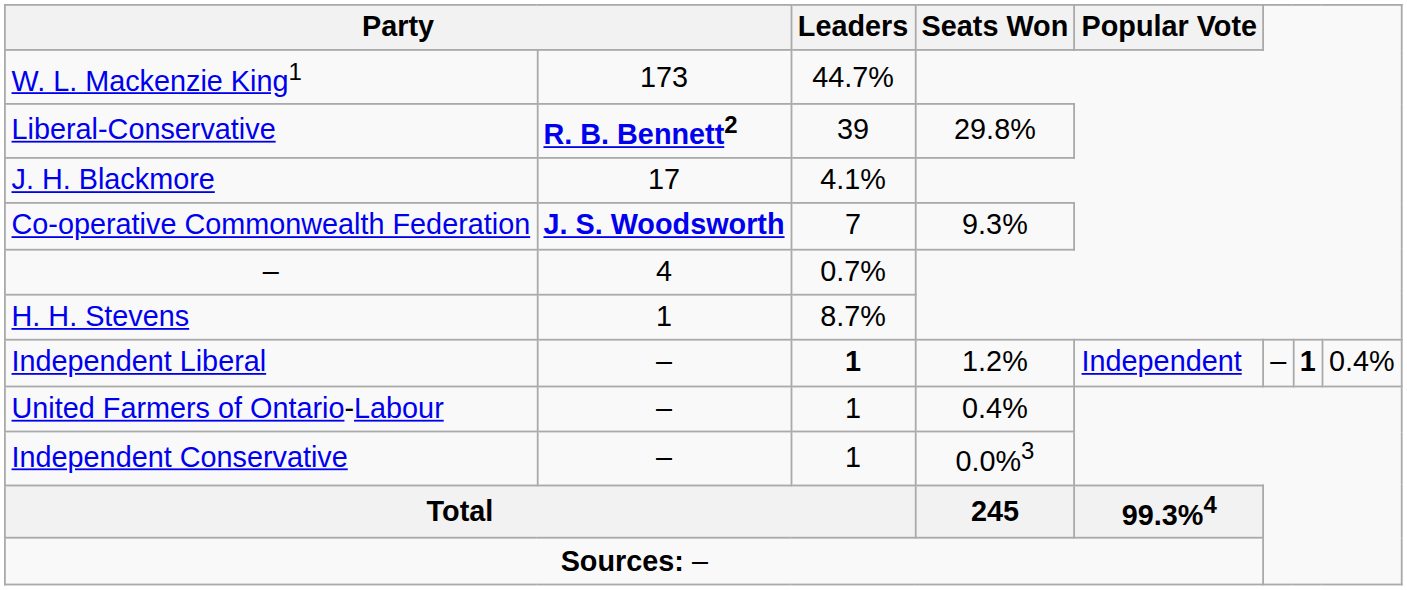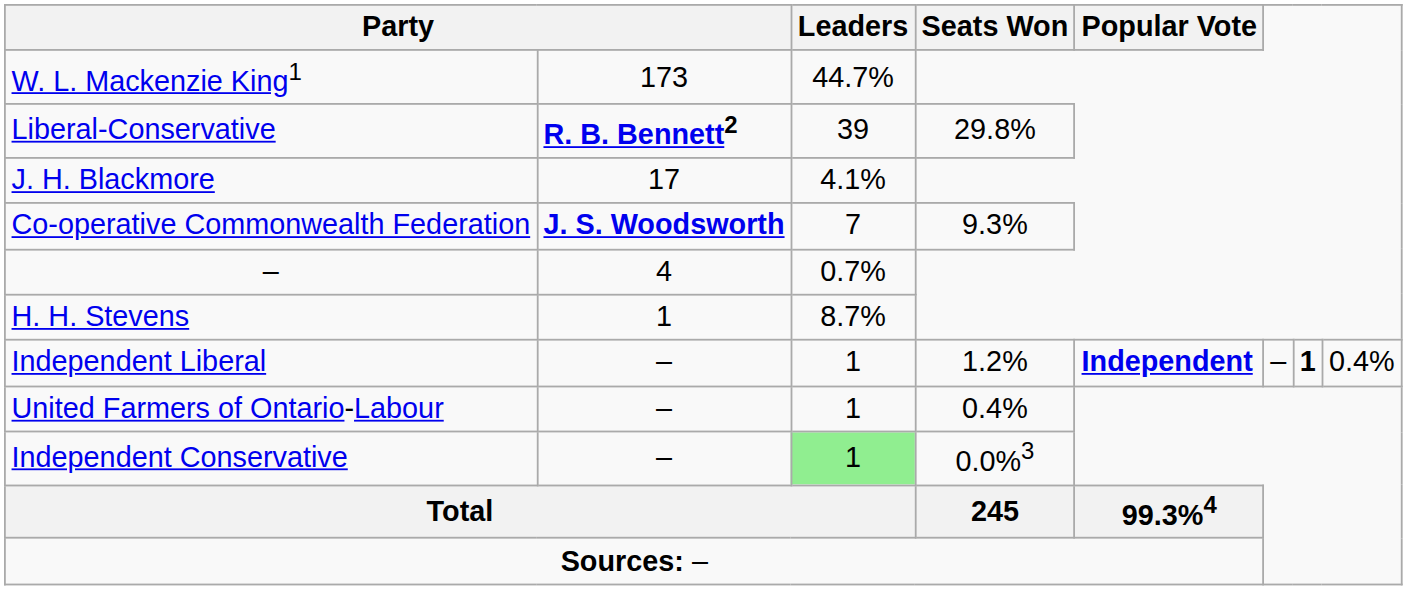Independent Liberal | Leaders: bold -> normal
Independent Liberal | Popular Vote: normal -> bold
Independent Conservative | Leaders: no background -> lightgreen background
